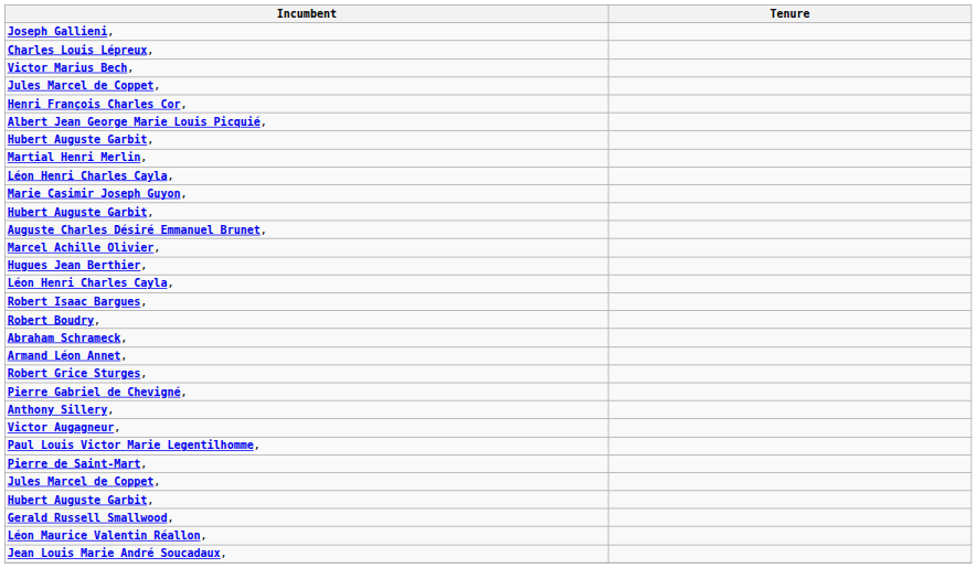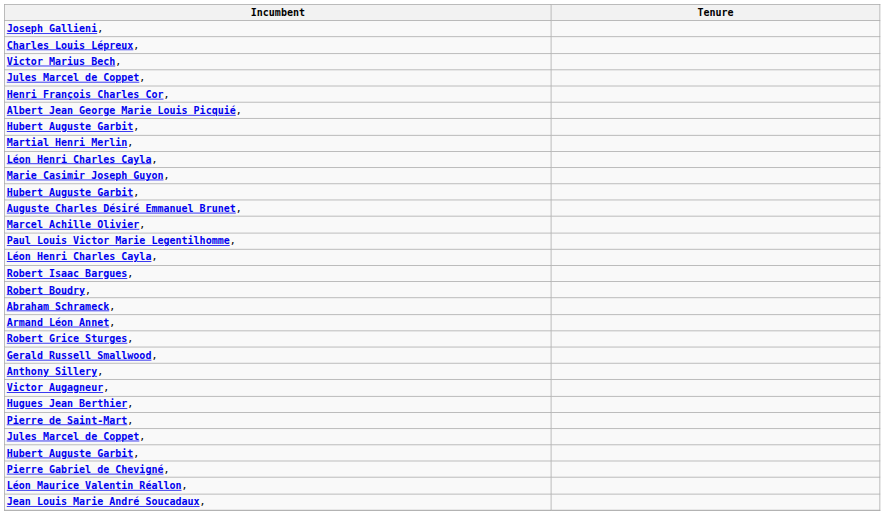row 15 | Incumbent: Hugues Jean Berthier, -> Paul Louis Victor Marie Legentilhomme,
row 22 | Incumbent: Pierre Gabriel de Chevigné, -> Gerald Russell Smallwood,
row 25 | Incumbent: Paul Louis Victor Marie Legentilhomme, -> Hugues Jean Berthier,
row 29 | Incumbent: Gerald Russell Smallwood, -> Pierre Gabriel de Chevigné,
